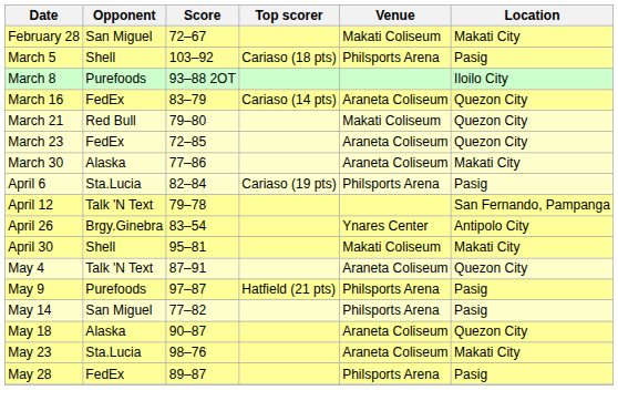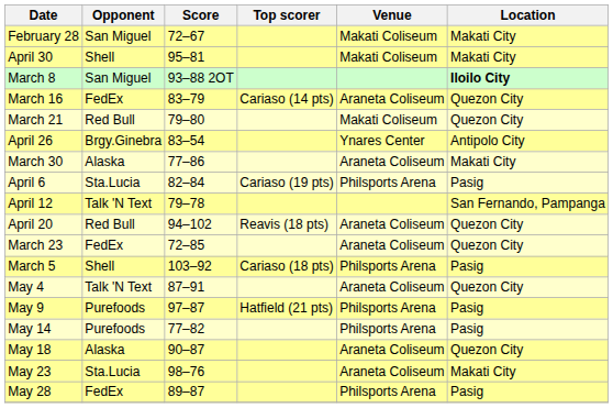rows swapped: March 5 <-> April 30
March 8 | Opponent: Purefoods -> San Miguel
March 8 | Location: normal -> bold
rows swapped: March 23 <-> April 26
+ row: April 20 | Red Bull | 94–102 | Reavis (18 pts) | Araneta Coliseum | Quezon City
May 14 | Opponent: San Miguel -> Purefoods
